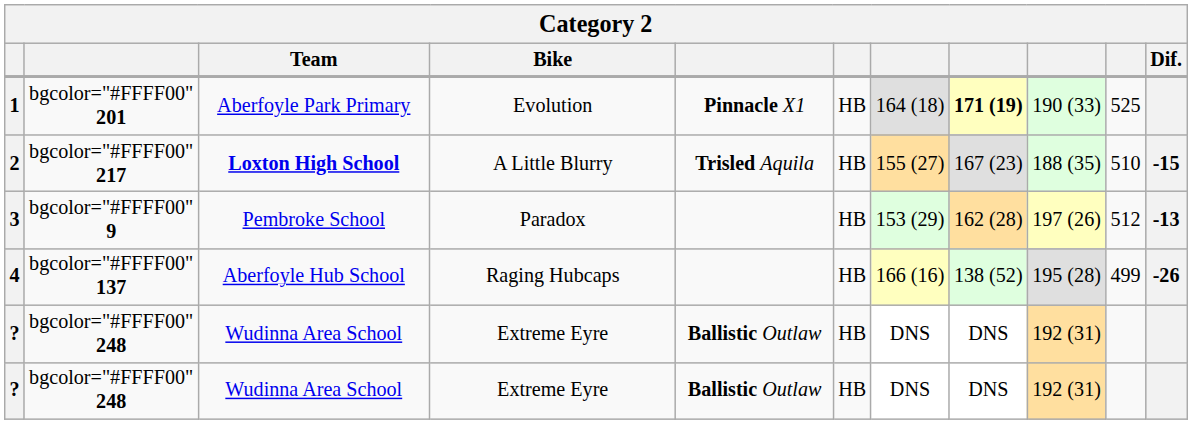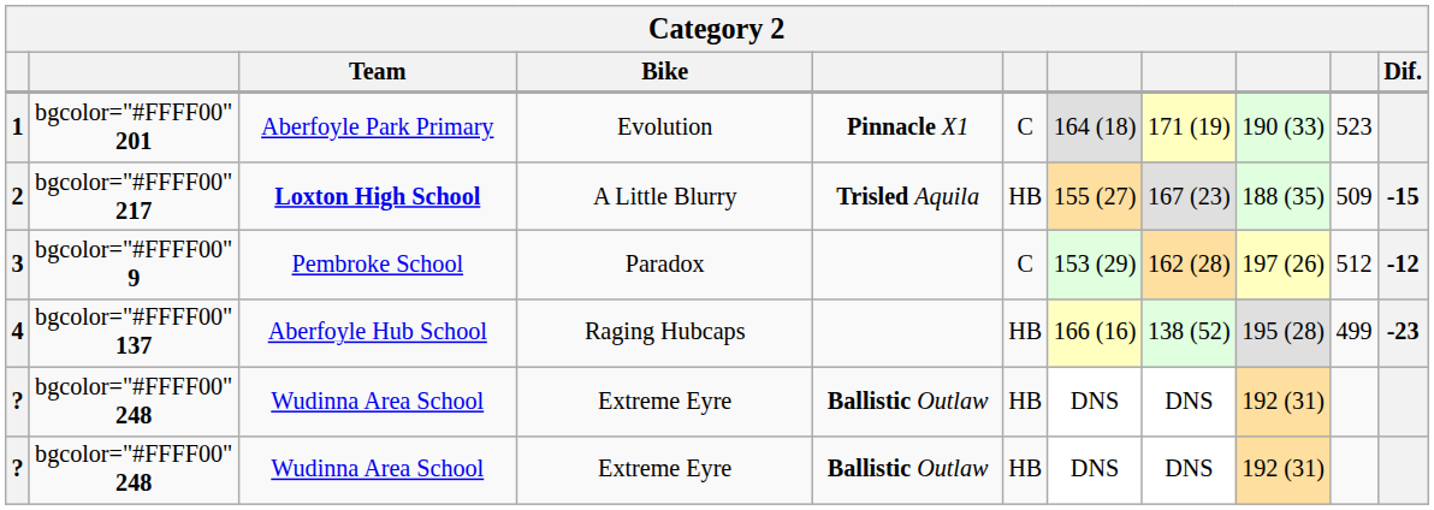1 | column 6: HB -> C
1 | column 8: bold -> normal
1 | column 10: 525 -> 523
2 | column 10: 510 -> 509
3 | column 6: HB -> C
3 | Dif.: -13 -> -12
4 | Dif.: -26 -> -23
